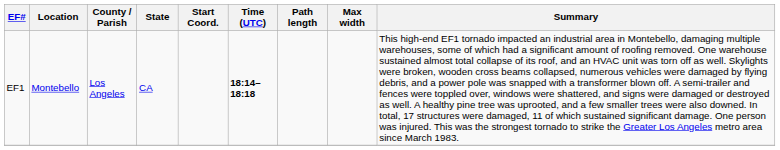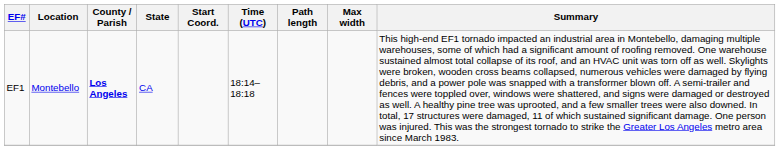EF1 | County / Parish: normal -> bold
EF1 | Time (UTC): bold -> normal
